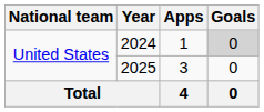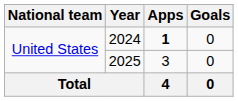2024 | Apps: normal -> bold
2024 | Goals: lightgrey background -> no background
